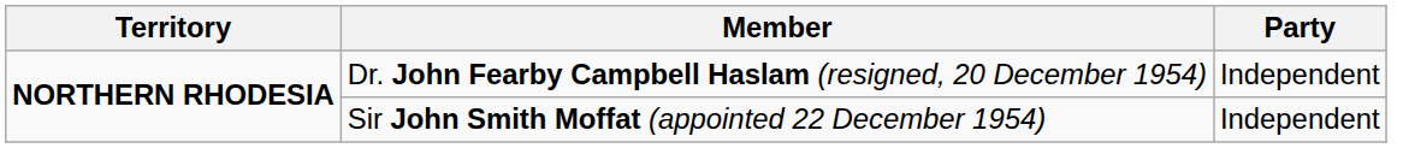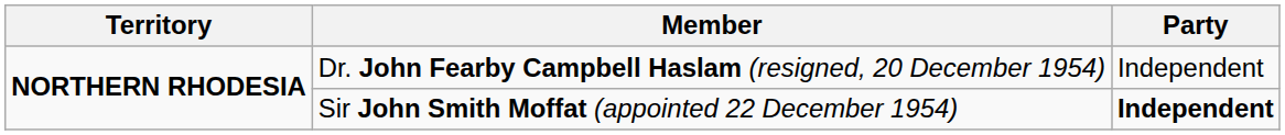Sir John Smith Moffat (appointed 22 December 1954) | Party: normal -> bold
